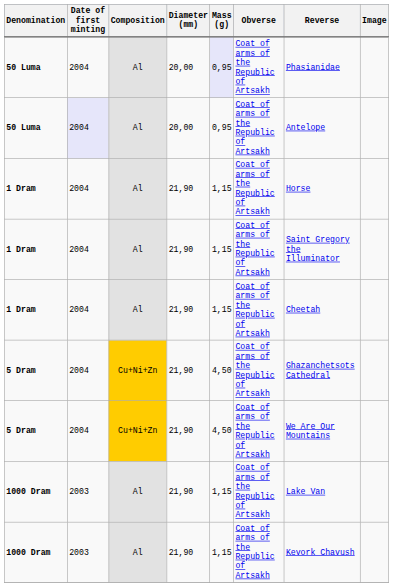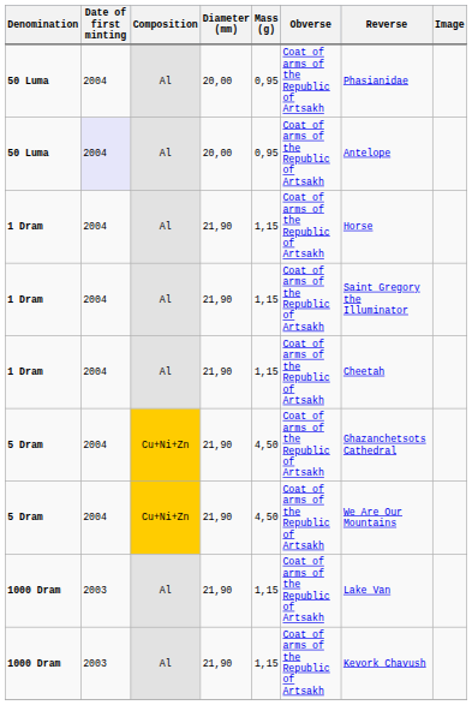row 2 | Mass (g): lavender background -> no background
